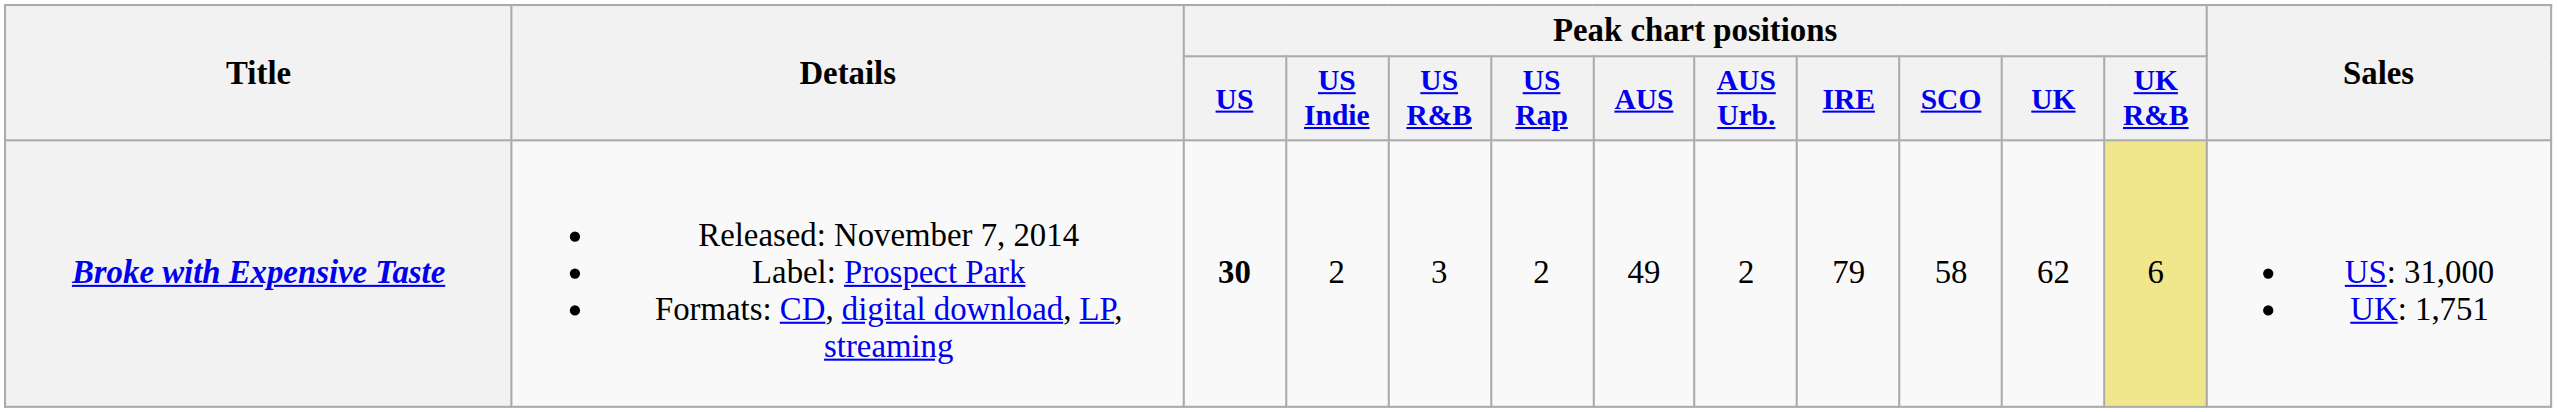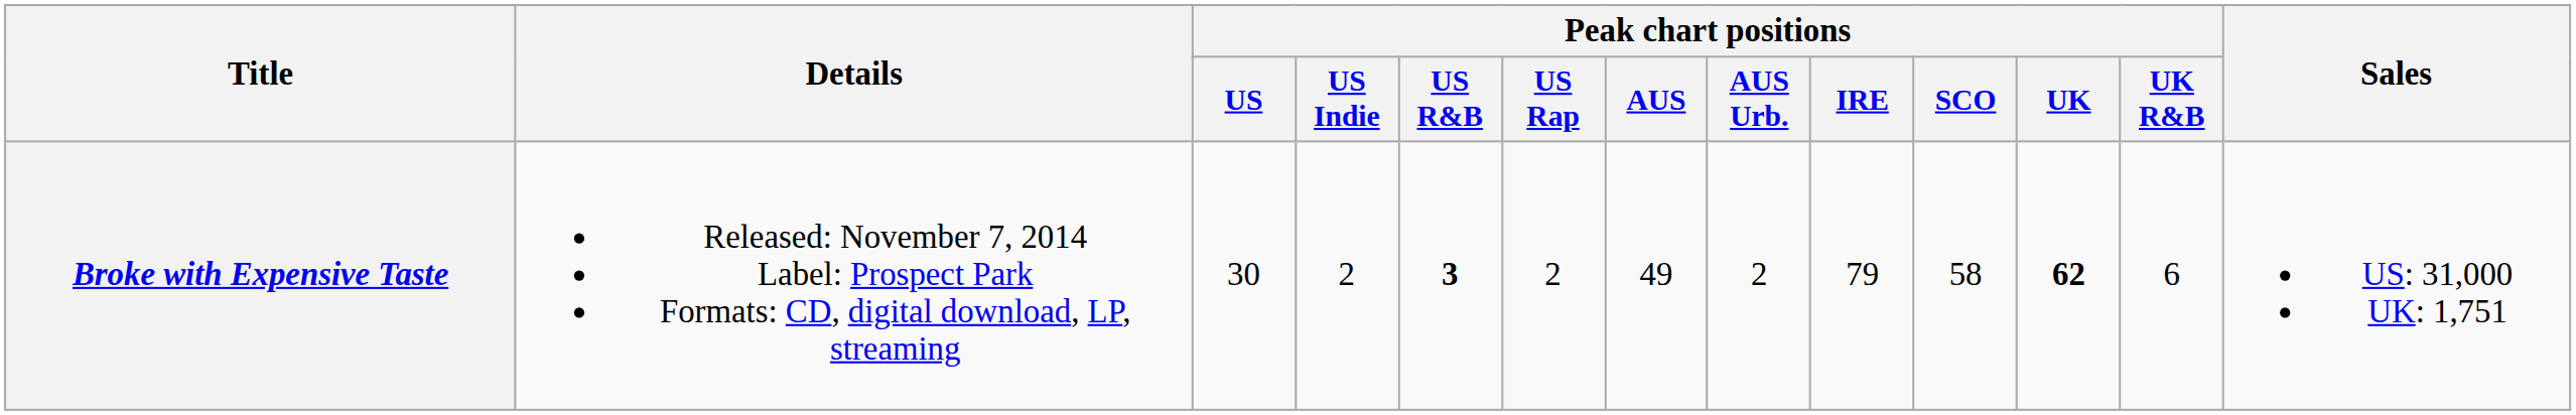Broke with Expensive Taste | Peak chart positions / US: bold -> normal
Broke with Expensive Taste | Peak chart positions / US R&B: normal -> bold
Broke with Expensive Taste | Peak chart positions / UK: normal -> bold
Broke with Expensive Taste | Peak chart positions / UK R&B: khaki background -> no background
